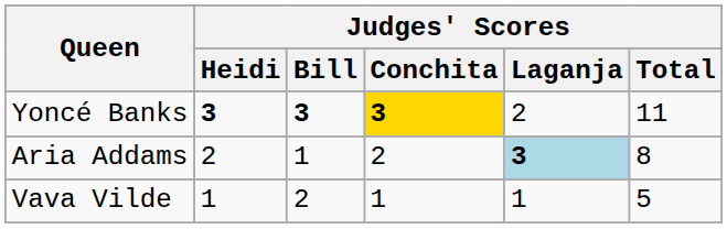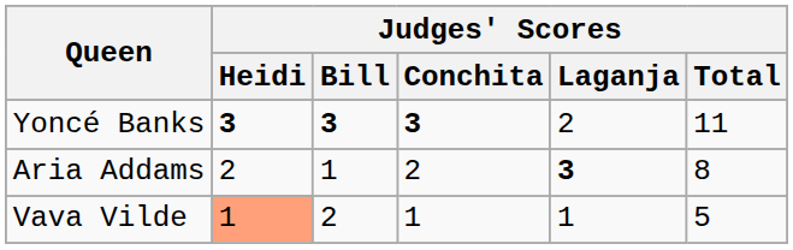Yoncé Banks | Judges' Scores / Conchita: gold background -> no background
Aria Addams | Judges' Scores / Laganja: lightblue background -> no background
Vava Vilde | Judges' Scores / Heidi: no background -> lightsalmon background
